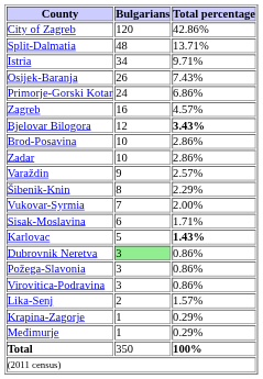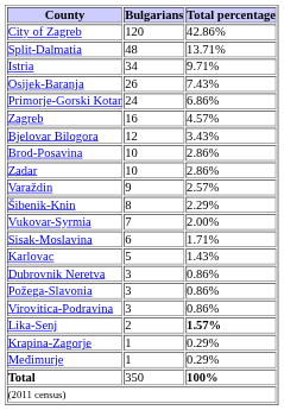Bjelovar Bilogora | Total percentage: bold -> normal
Karlovac | Total percentage: bold -> normal
Dubrovnik Neretva | Bulgarians: lightgreen background -> no background
Lika-Senj | Total percentage: normal -> bold
